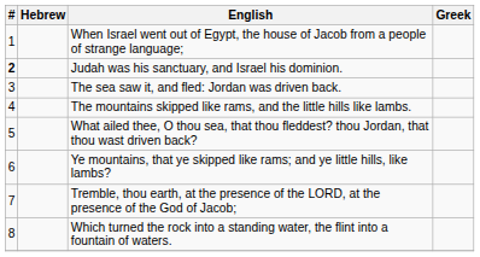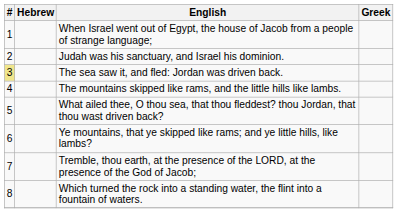Judah was his sanctuary, and Israel his dominion. | #: bold -> normal
The sea saw it, and fled: Jordan was driven back. | #: no background -> khaki background
